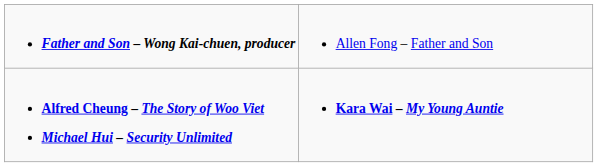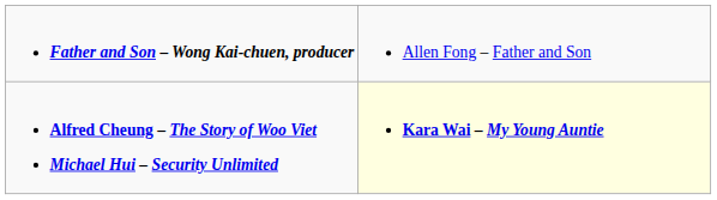row 2 | column 2: no background -> lightyellow background
